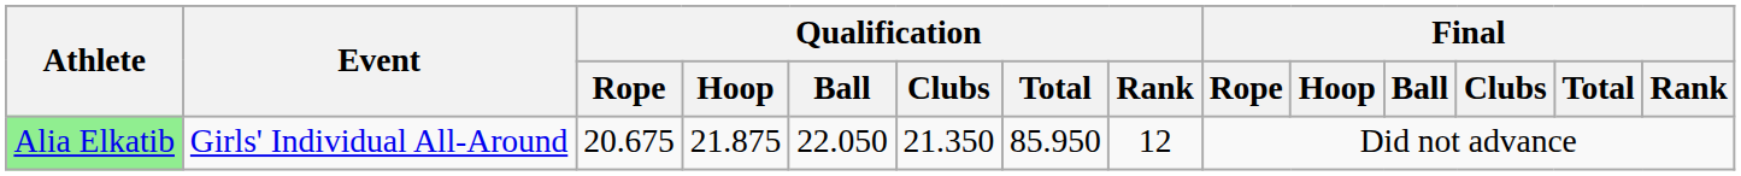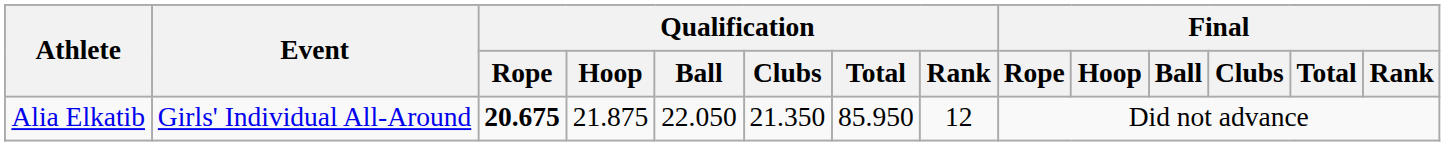row 3 | Athlete: lightgreen background -> no background
row 3 | Qualification / Rope: normal -> bold
